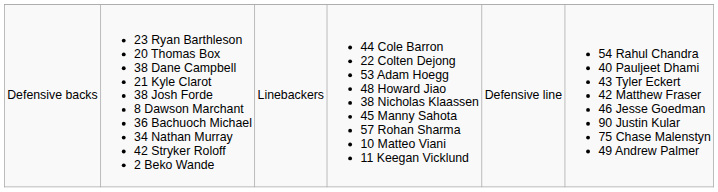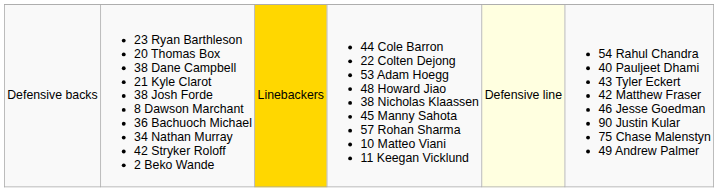Defensive backs | column 3: no background -> gold background
Defensive backs | column 5: no background -> lightyellow background
